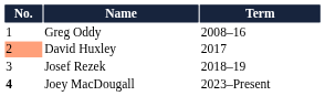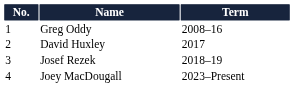David Huxley | No.: lightsalmon background -> no background
Joey MacDougall | No.: bold -> normal
